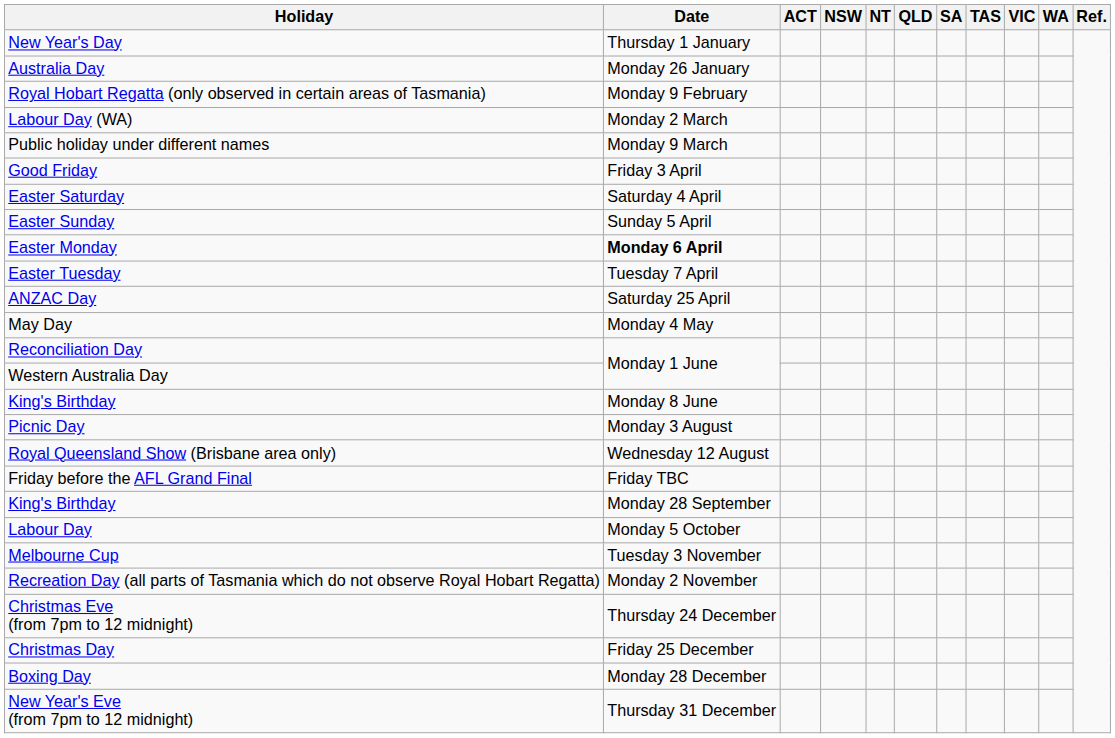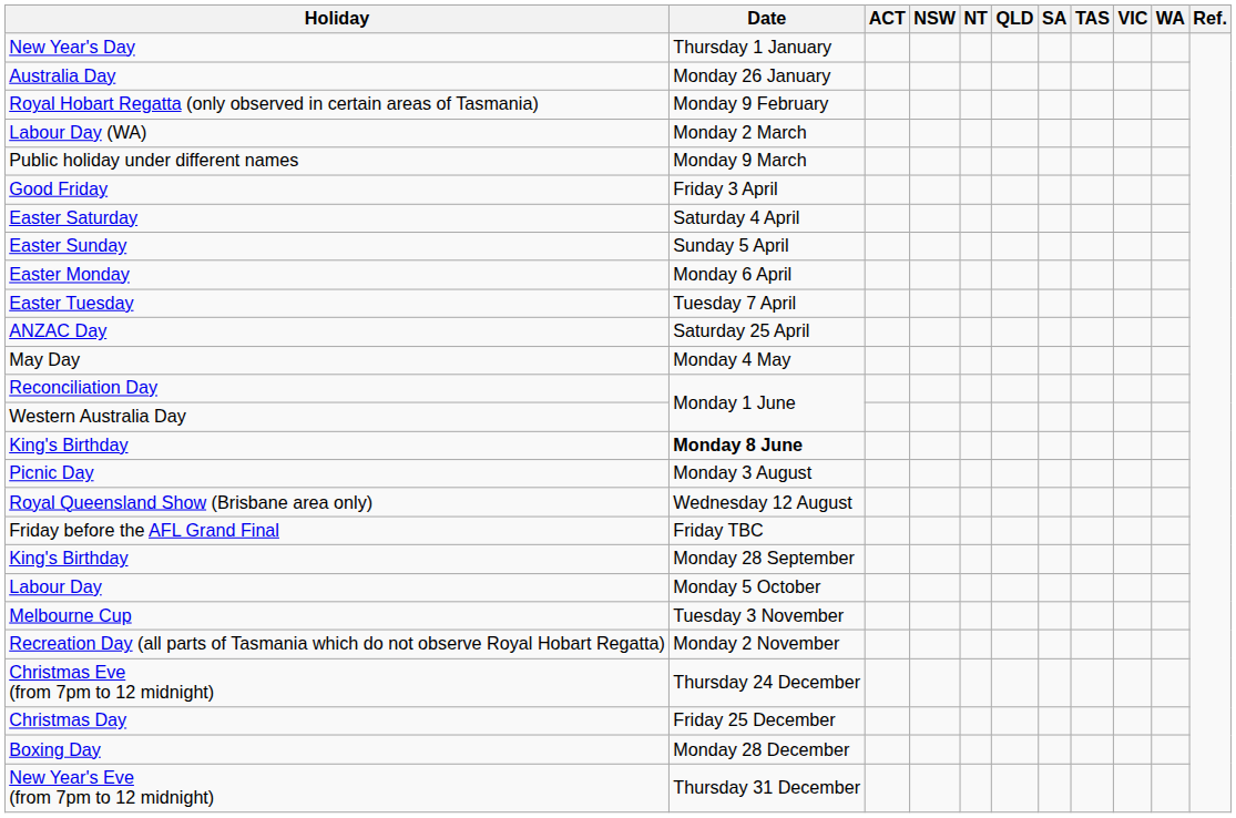Easter Monday | Date: bold -> normal
King's Birthday / Monday 8 June | Date: normal -> bold
